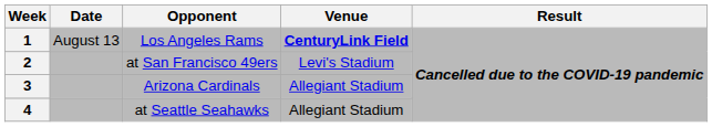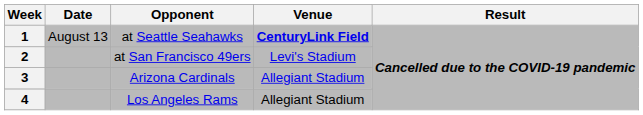1 | Opponent: Los Angeles Rams -> at Seattle Seahawks
4 | Opponent: at Seattle Seahawks -> Los Angeles Rams
